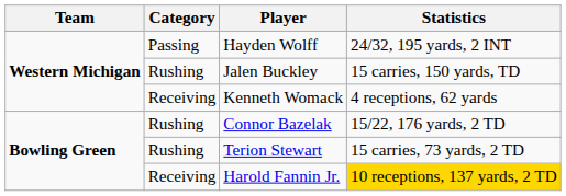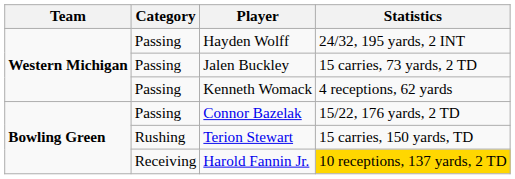Jalen Buckley | Category: Rushing -> Passing
Jalen Buckley | Statistics: 15 carries, 150 yards, TD -> 15 carries, 73 yards, 2 TD
Kenneth Womack | Category: Receiving -> Passing
Connor Bazelak | Category: Rushing -> Passing
Terion Stewart | Statistics: 15 carries, 73 yards, 2 TD -> 15 carries, 150 yards, TD
